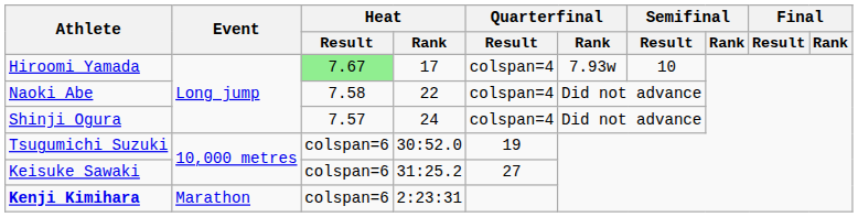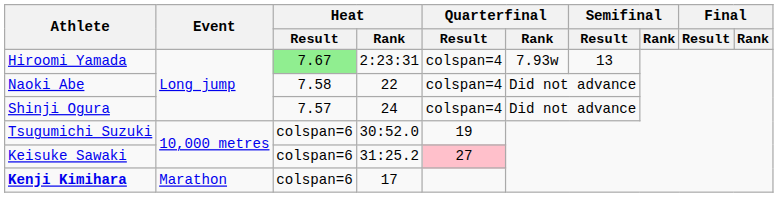Hiroomi Yamada | Heat / Rank: 17 -> 2:23:31
Hiroomi Yamada | Semifinal / Result: 10 -> 13
Keisuke Sawaki | Quarterfinal / Result: no background -> pink background
Kenji Kimihara | Heat / Rank: 2:23:31 -> 17
